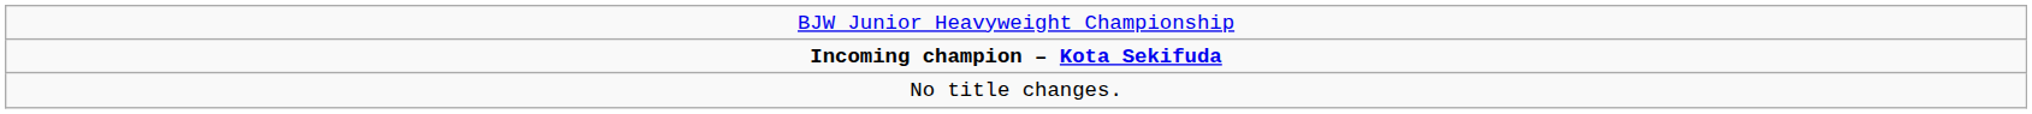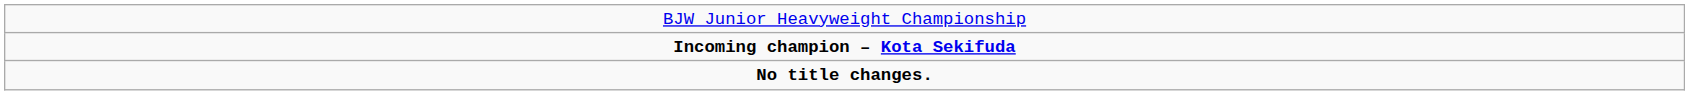row 3 | column 1: normal -> bold
